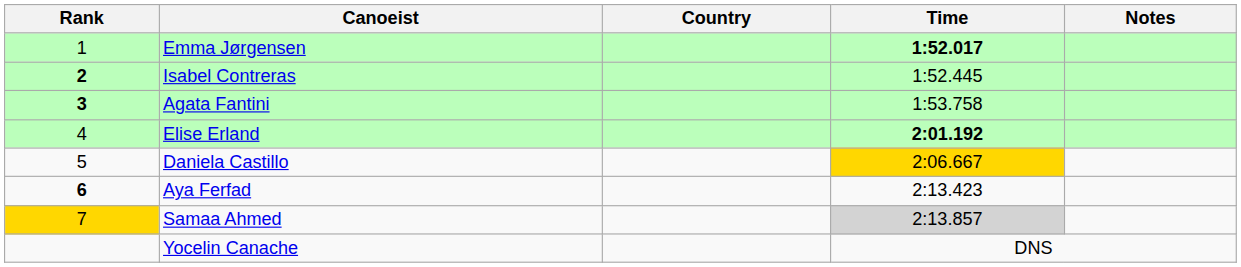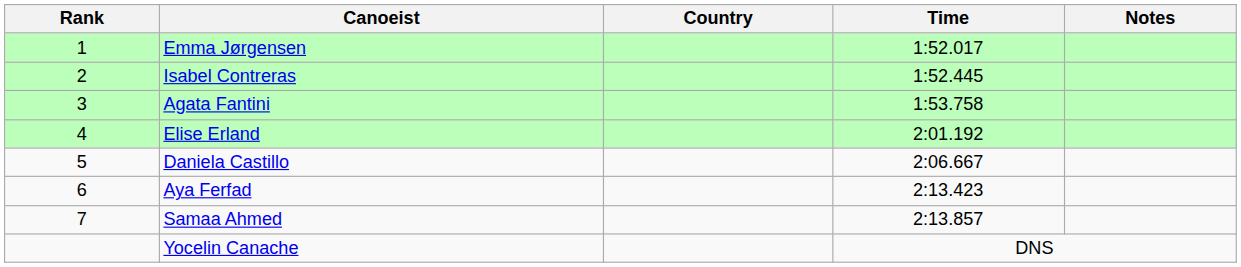Emma Jørgensen | Time: bold -> normal
Isabel Contreras | Rank: bold -> normal
Agata Fantini | Rank: bold -> normal
Elise Erland | Time: bold -> normal
Daniela Castillo | Time: gold background -> no background
Aya Ferfad | Rank: bold -> normal
Samaa Ahmed | Rank: gold background -> no background
Samaa Ahmed | Time: lightgrey background -> no background
